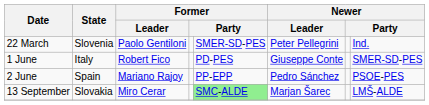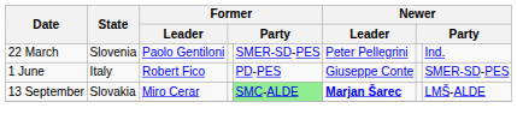- row: 2 June | Spain | Mariano Rajoy | PP-EPP | Pedro Sánchez | PSOE-PES
13 September | Newer / Leader: normal -> bold
